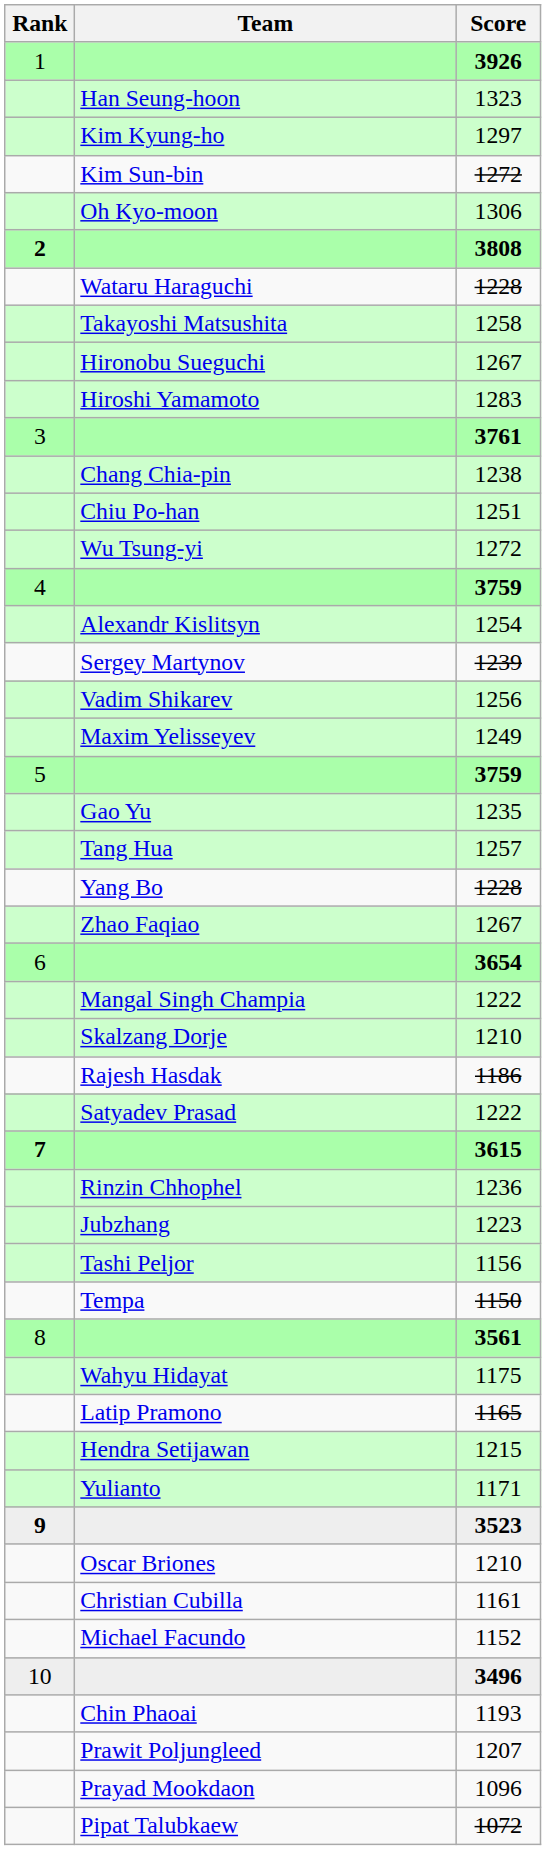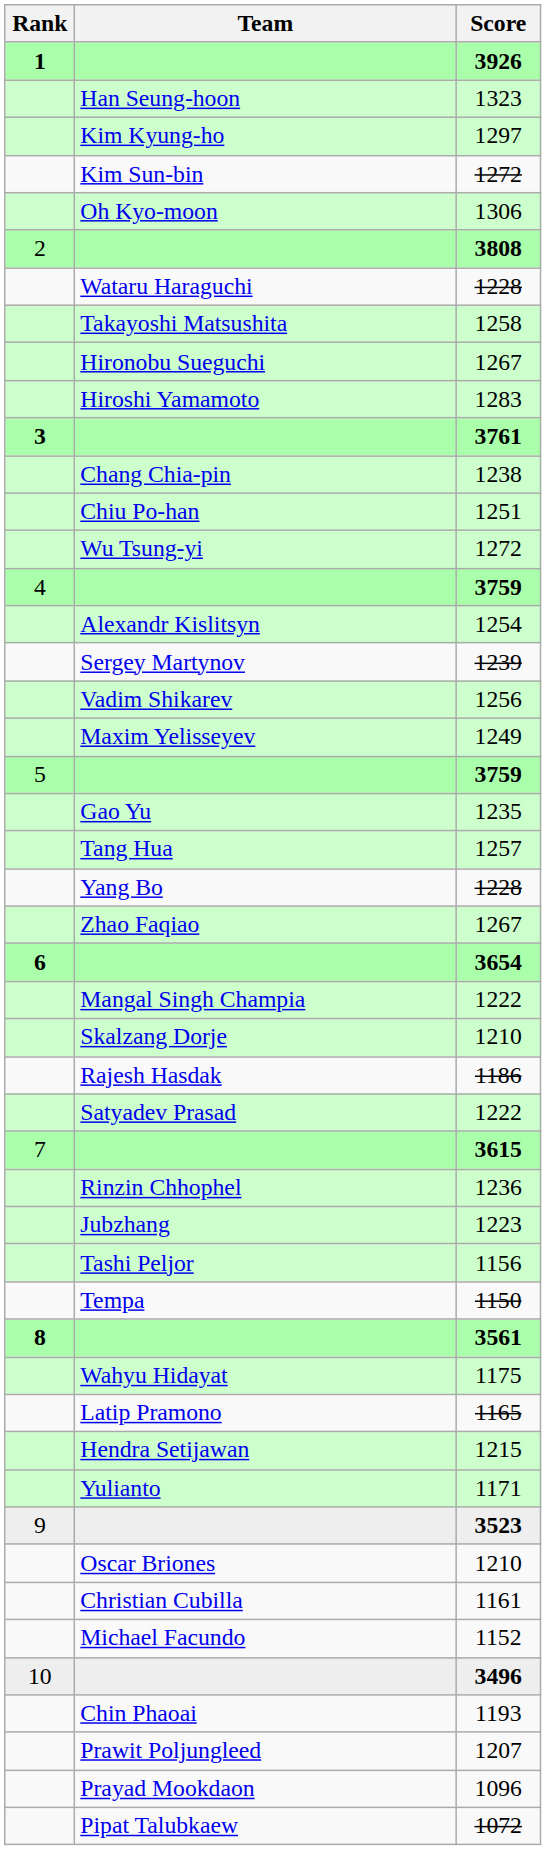3926 | Rank: normal -> bold
3808 | Rank: bold -> normal
3761 | Rank: normal -> bold
3654 | Rank: normal -> bold
3615 | Rank: bold -> normal
3561 | Rank: normal -> bold
3523 | Rank: bold -> normal
